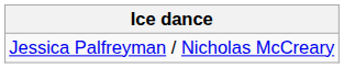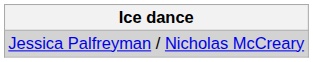row 2 | column 1: no background -> lightgrey background
